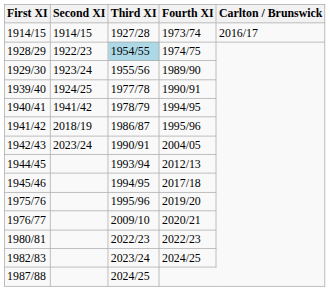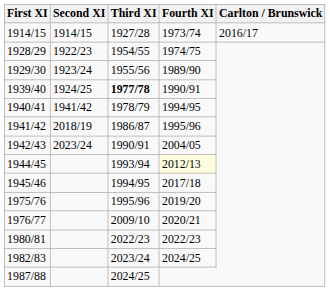1928/29 | Third XI: lightblue background -> no background
1939/40 | Third XI: normal -> bold
1944/45 | Fourth XI: no background -> lightyellow background
